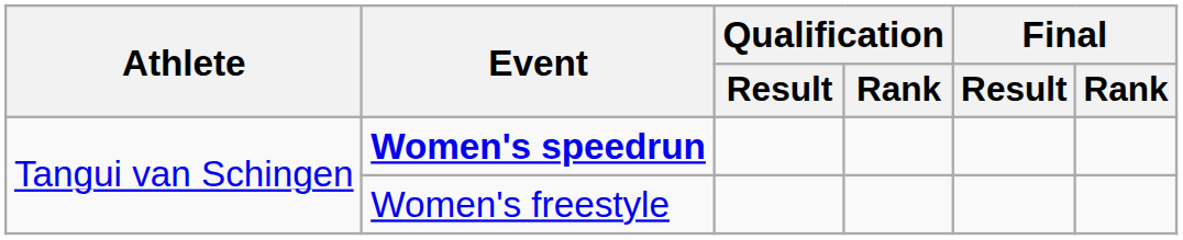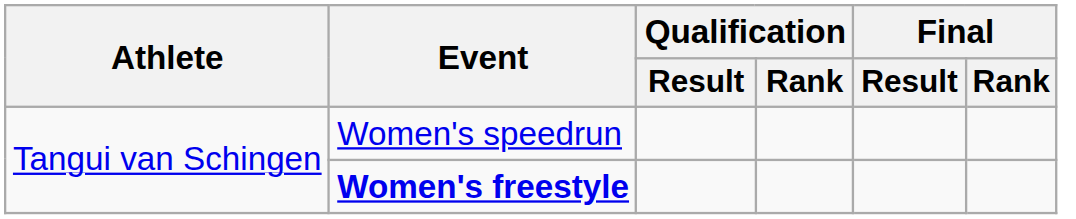Women's speedrun | Event: bold -> normal
Women's freestyle | Event: normal -> bold
